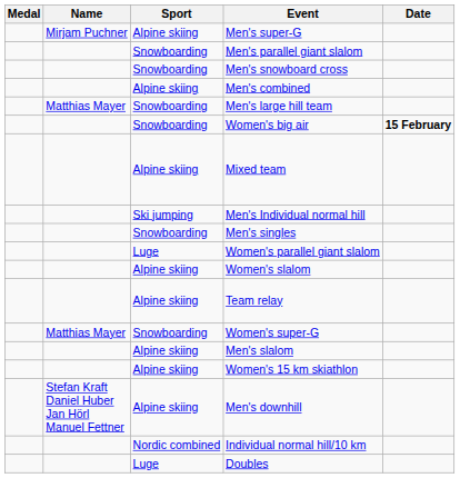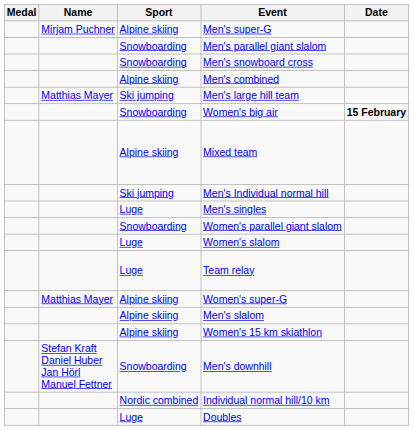Men's large hill team | Sport: Snowboarding -> Ski jumping
Men's singles | Sport: Snowboarding -> Luge
Women's parallel giant slalom | Sport: Luge -> Snowboarding
Women's slalom | Sport: Alpine skiing -> Luge
Team relay | Sport: Alpine skiing -> Luge
Women's super-G | Sport: Snowboarding -> Alpine skiing
Men's downhill | Sport: Alpine skiing -> Snowboarding
